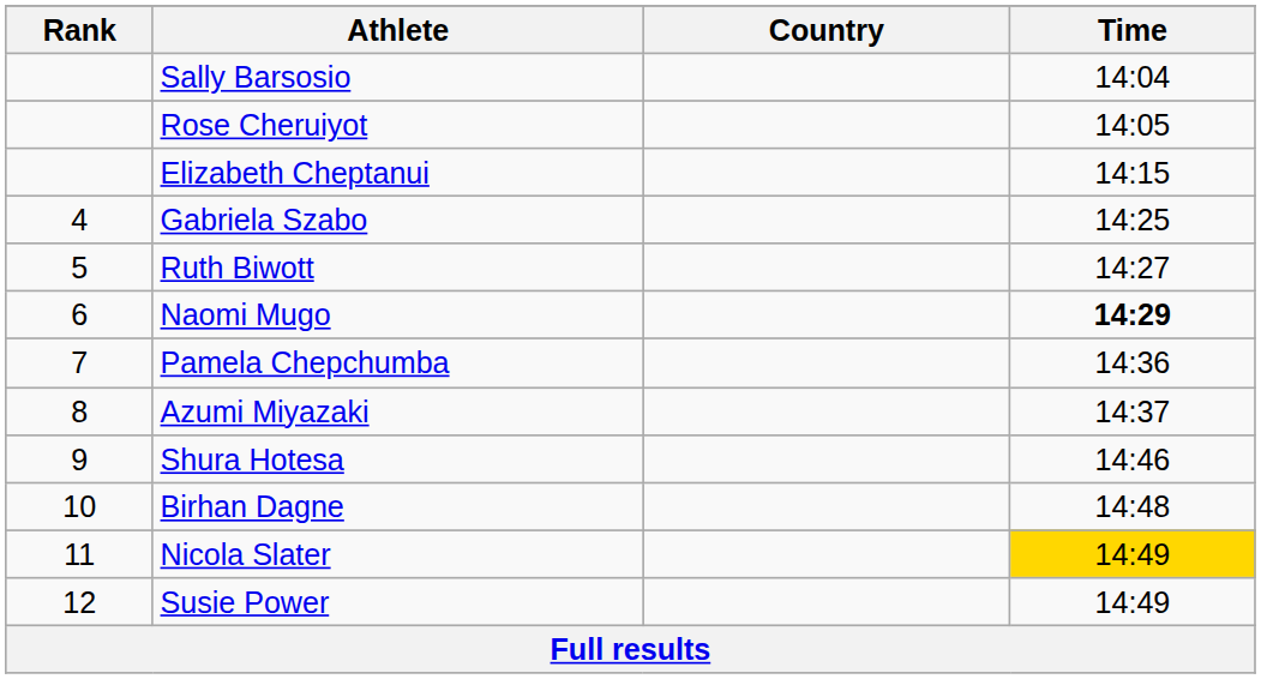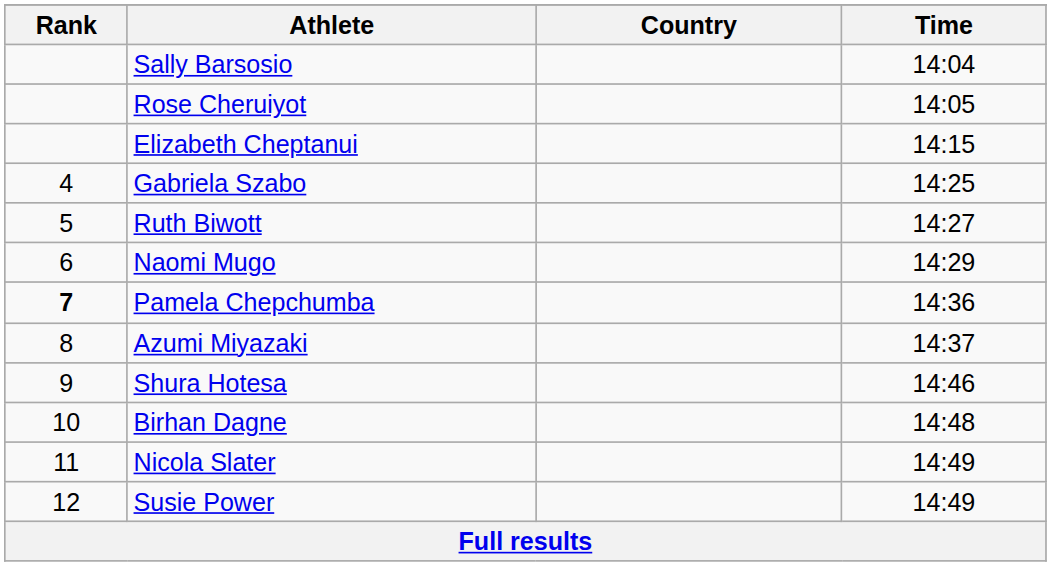Naomi Mugo | Time: bold -> normal
Pamela Chepchumba | Rank: normal -> bold
Nicola Slater | Time: gold background -> no background
